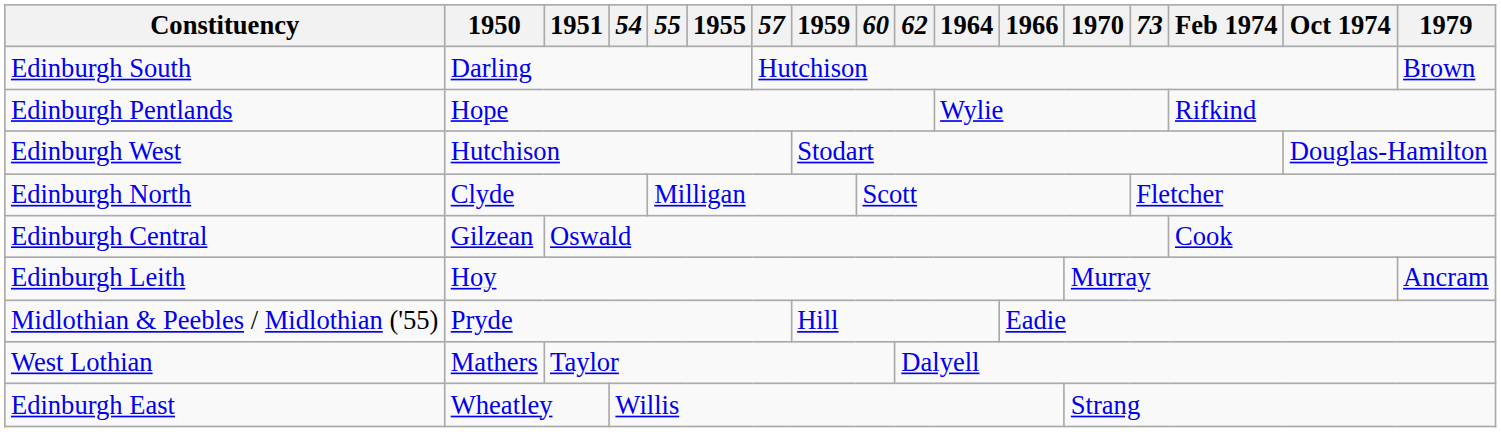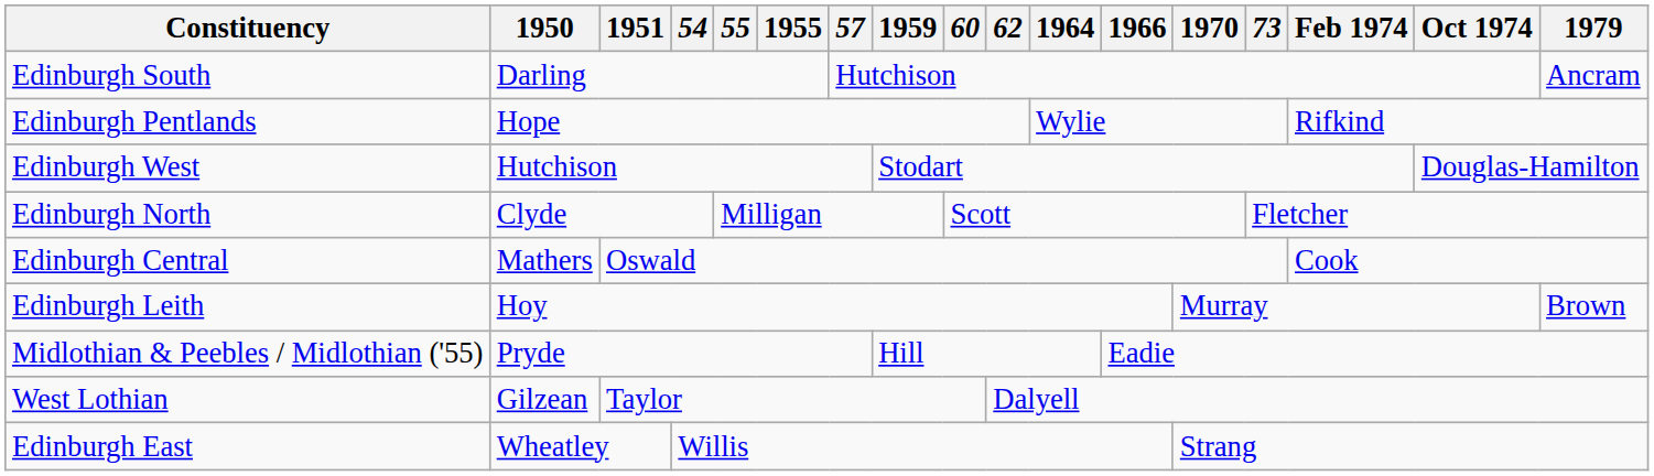Edinburgh South | 1979: Brown -> Ancram
Edinburgh Central | 1950: Gilzean -> Mathers
Edinburgh Leith | 1979: Ancram -> Brown
West Lothian | 1950: Mathers -> Gilzean
